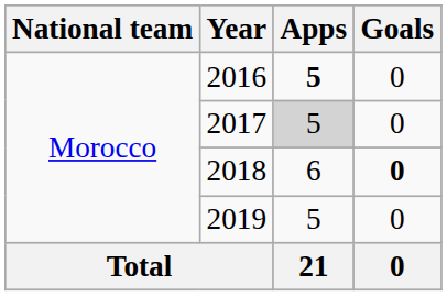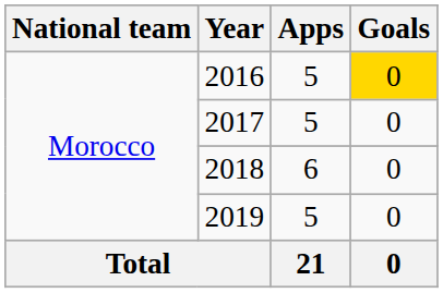2016 | Apps: bold -> normal
2016 | Goals: no background -> gold background
2017 | Apps: lightgrey background -> no background
2018 | Goals: bold -> normal
